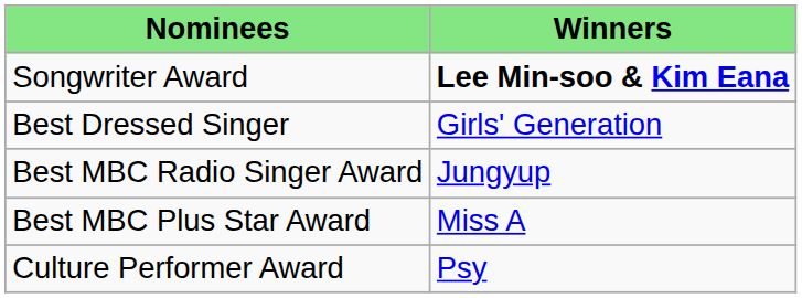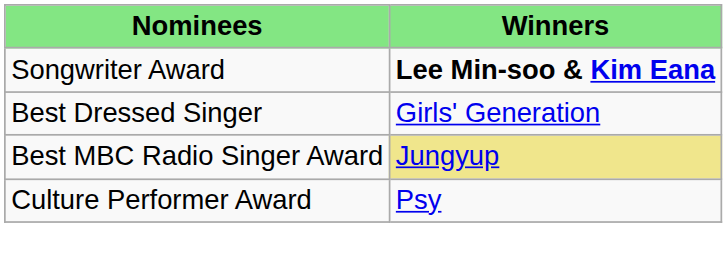Best MBC Radio Singer Award | Winners: no background -> khaki background
- row: Best MBC Plus Star Award | Miss A
